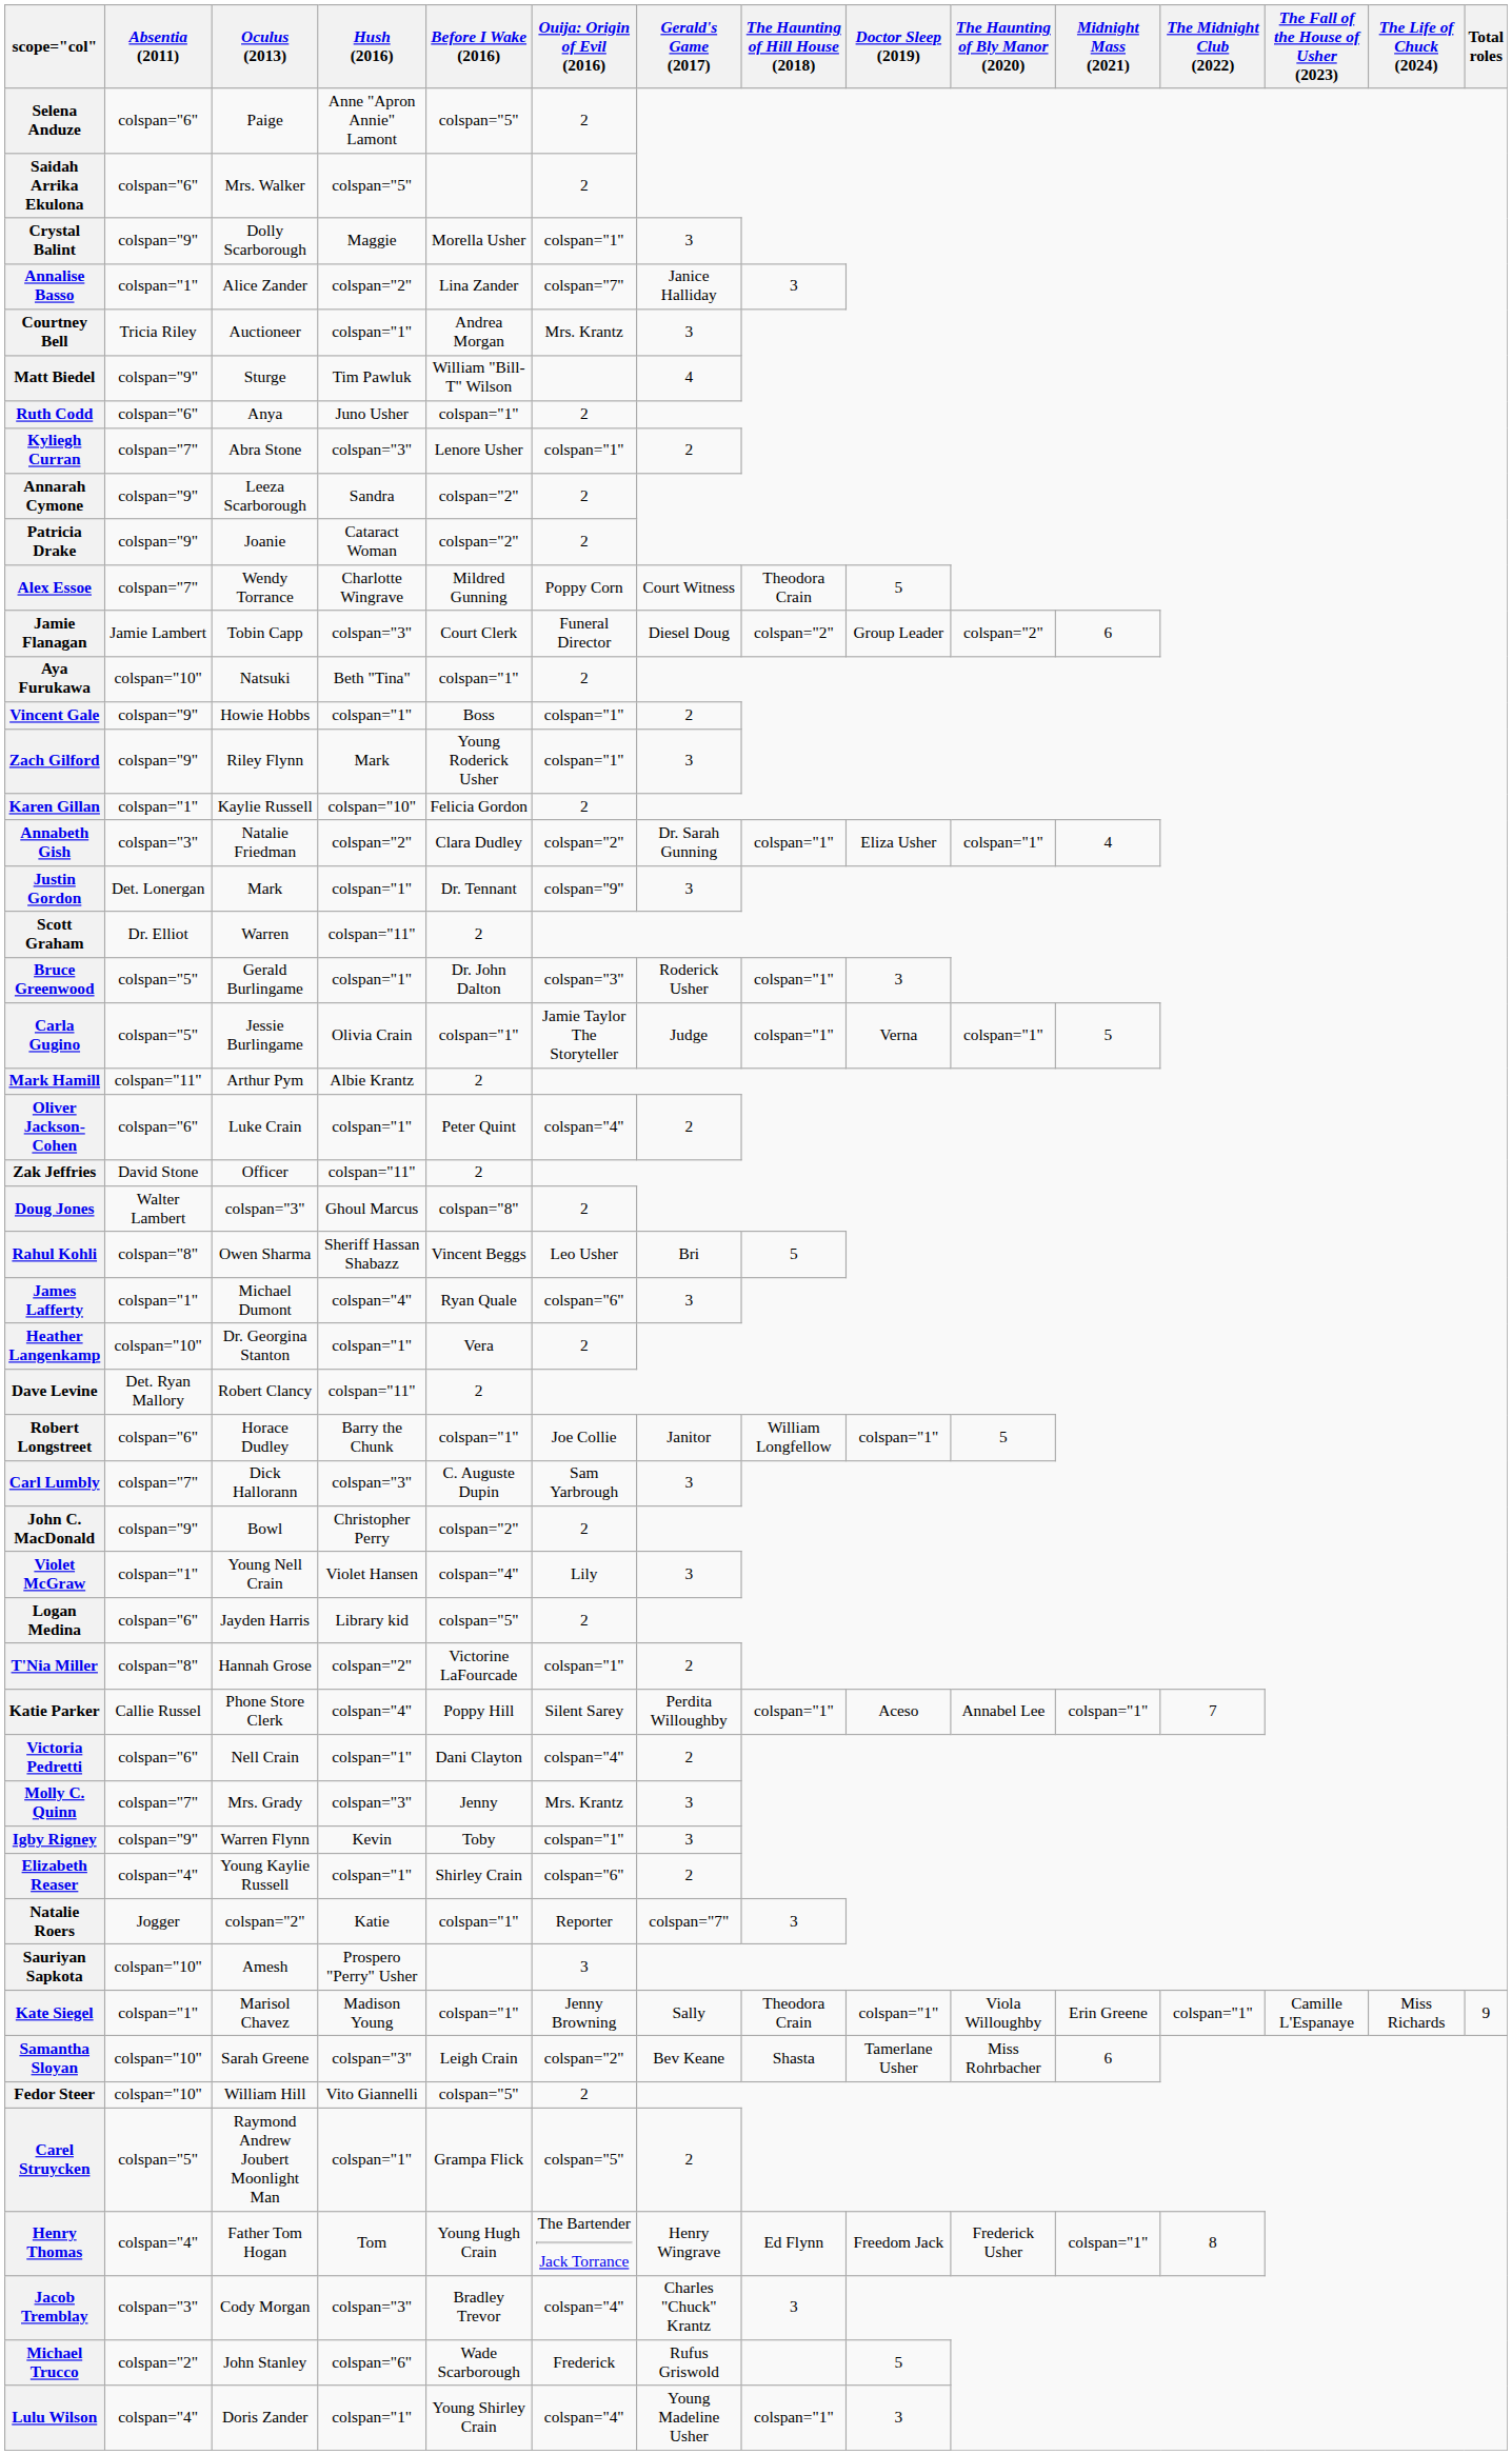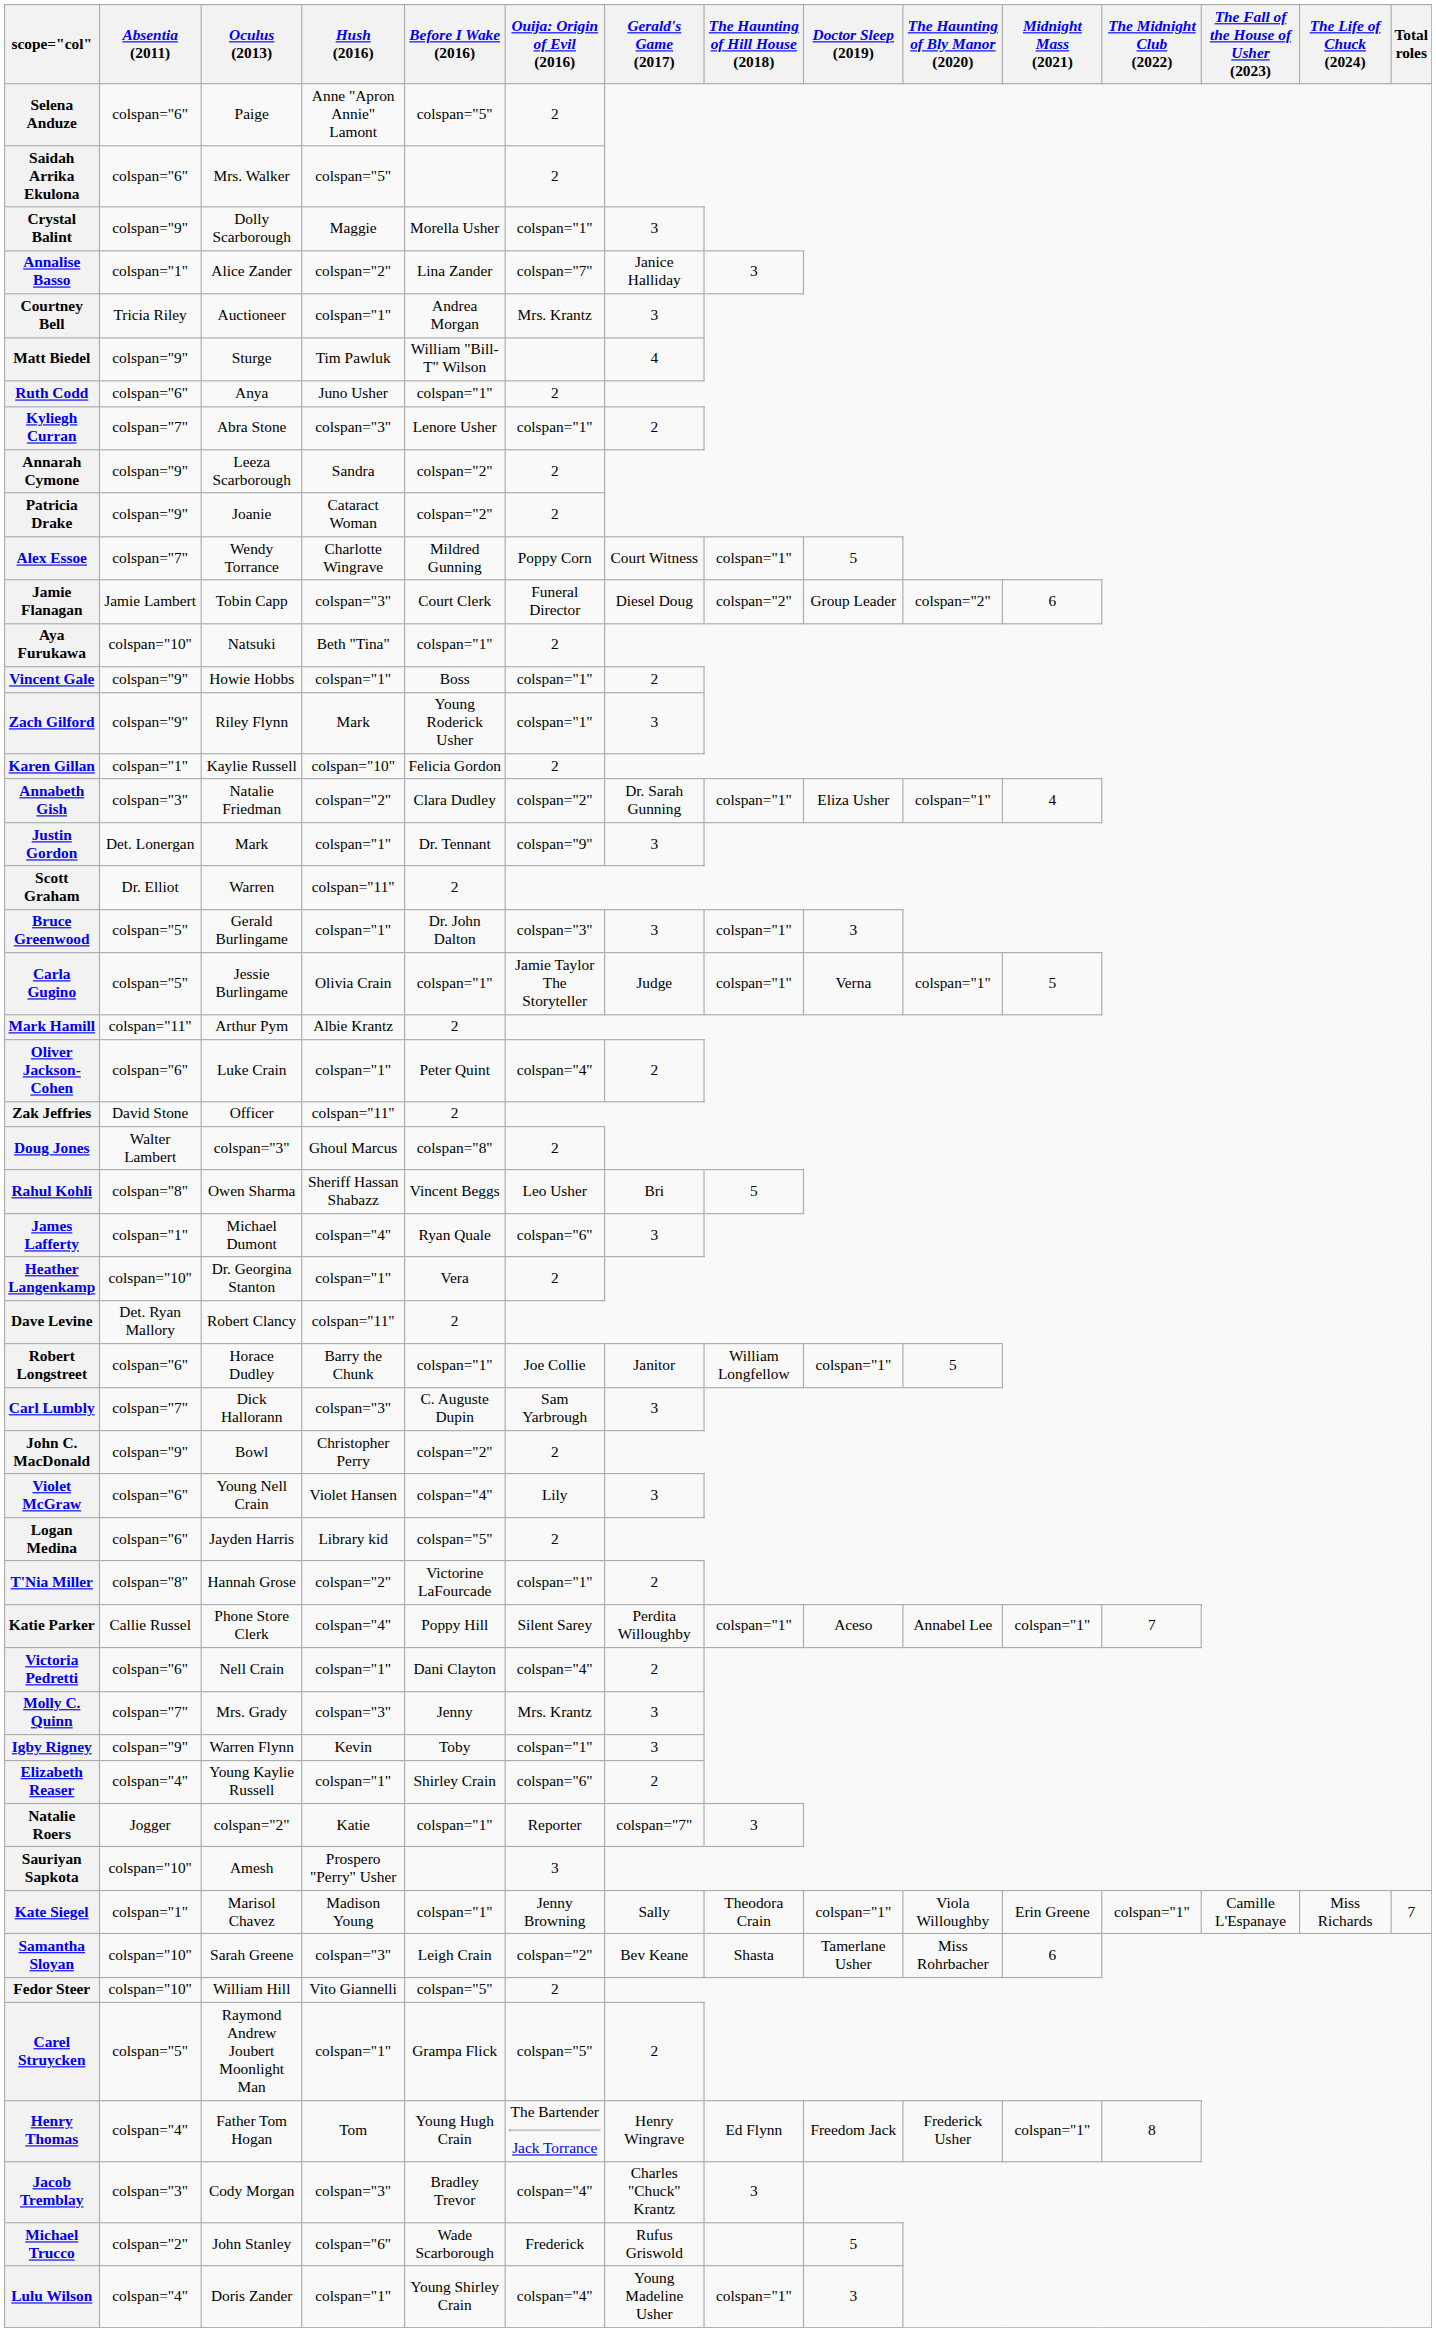Alex Essoe | The Haunting of Hill House (2018): Theodora Crain -> colspan="1"
Bruce Greenwood | Gerald's Game (2017): Roderick Usher -> 3
Violet McGraw | Absentia (2011): colspan="1" -> colspan="6"
Kate Siegel | Total roles: 9 -> 7
